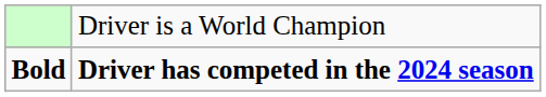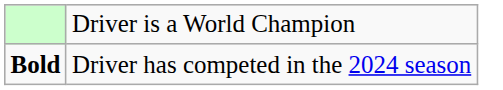Bold | column 2: bold -> normal
